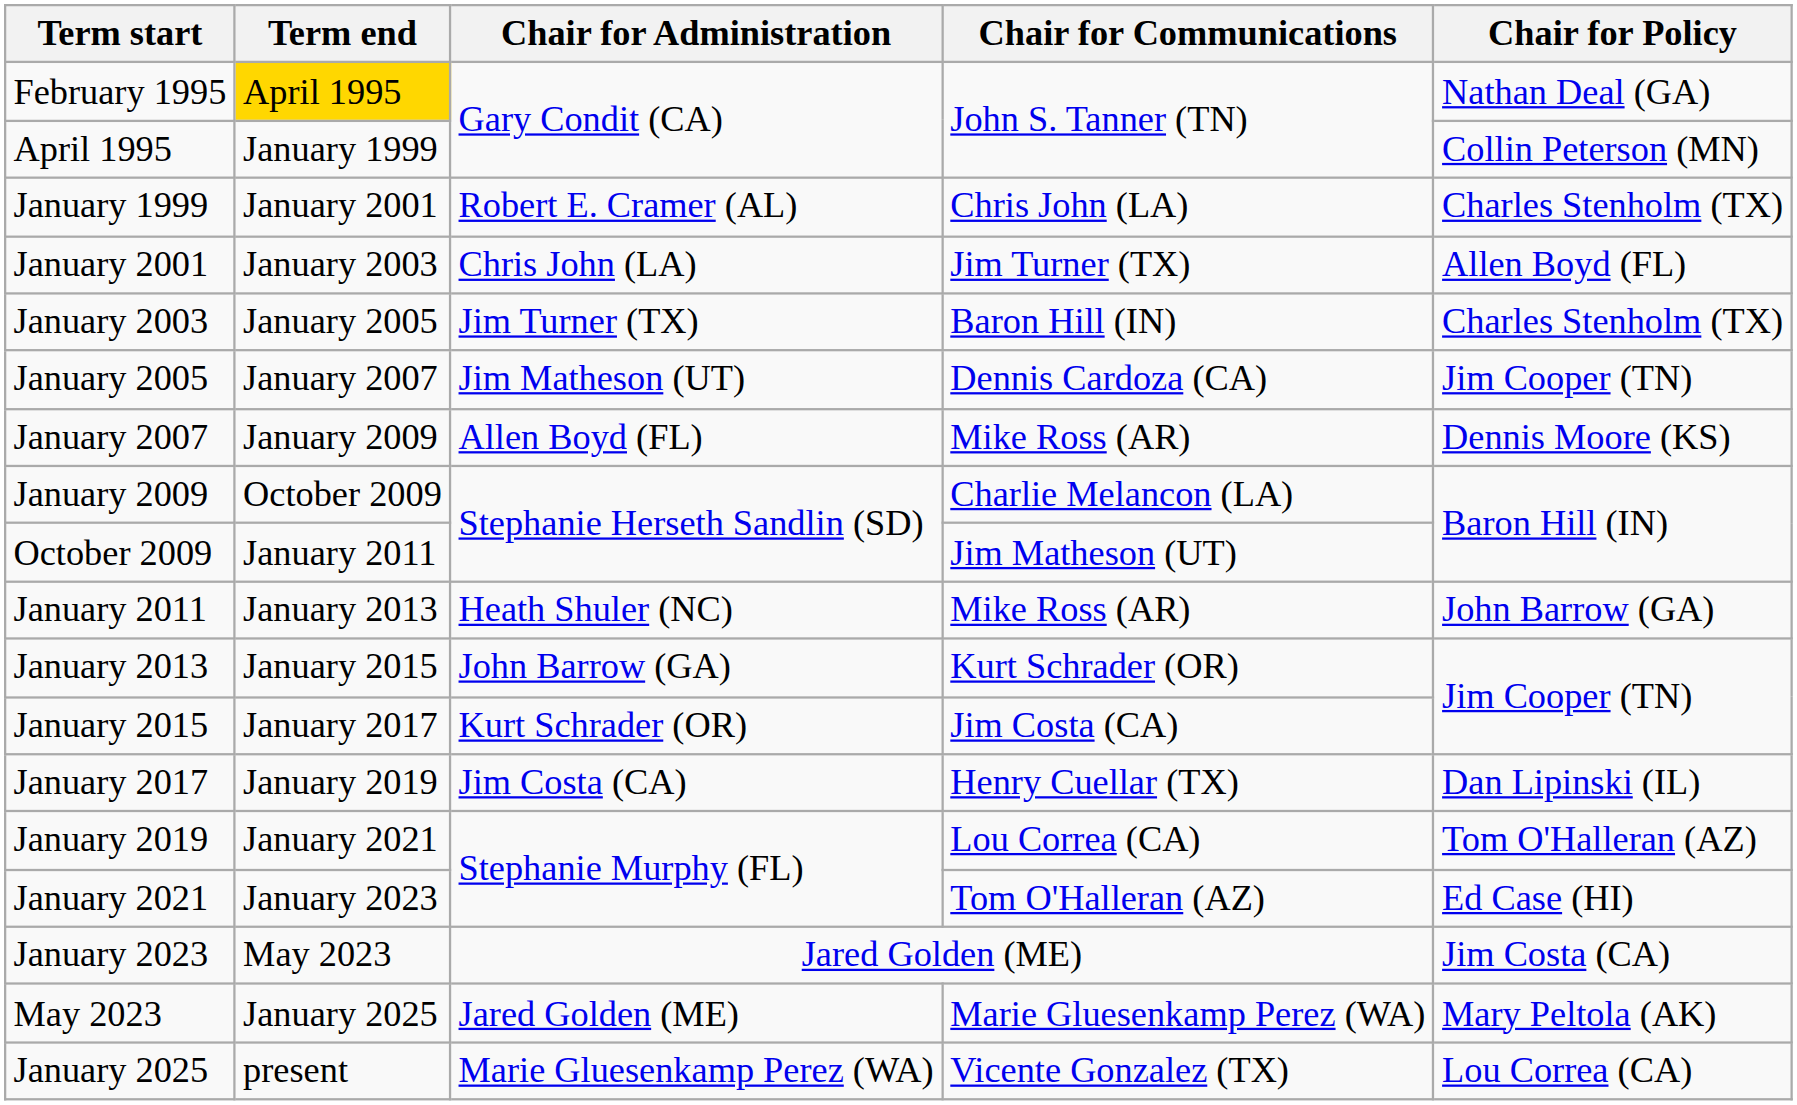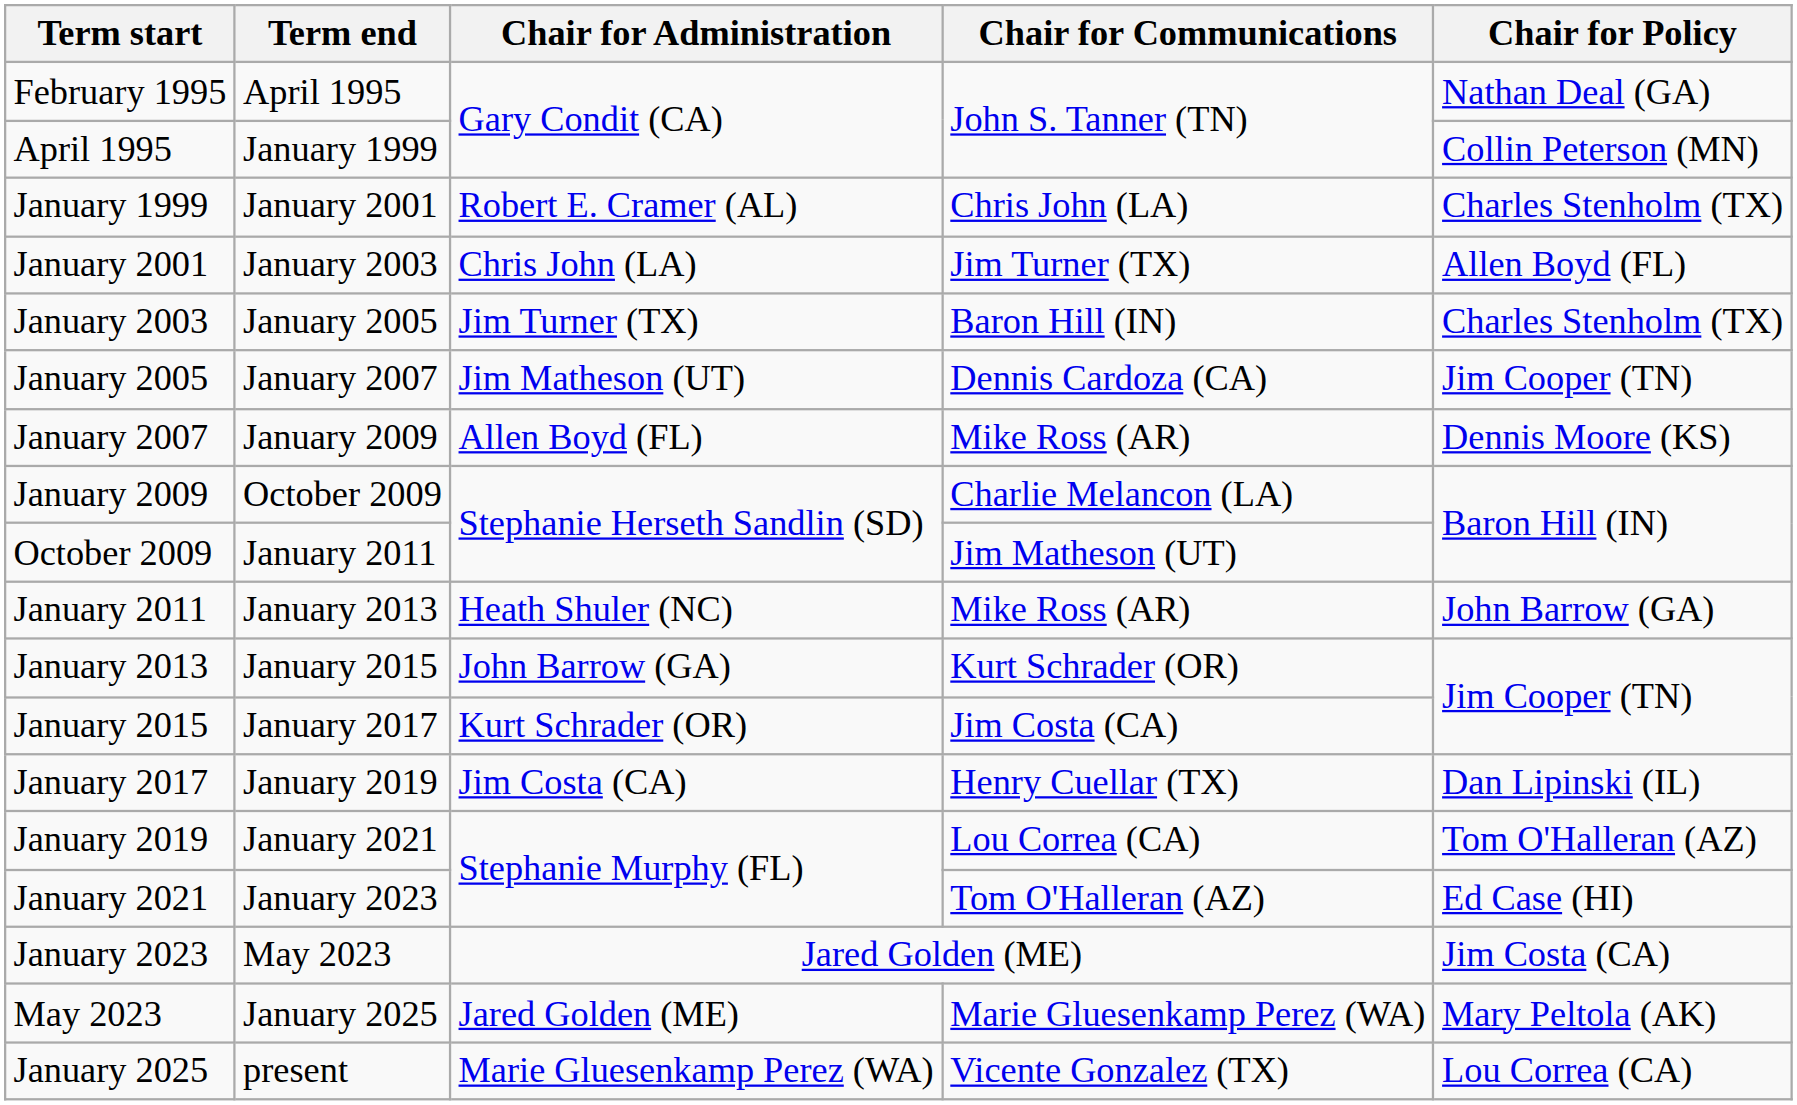February 1995 | Term end: gold background -> no background
